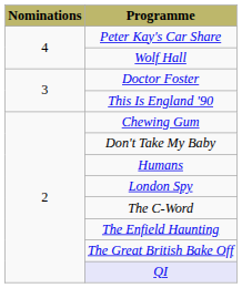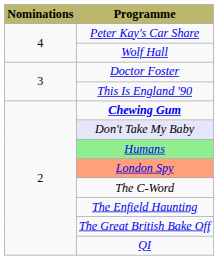Chewing Gum | Programme: normal -> bold
Don't Take My Baby | Programme: no background -> lavender background
Humans | Programme: no background -> lightgreen background
London Spy | Programme: no background -> lightsalmon background
QI | Programme: lavender background -> no background
